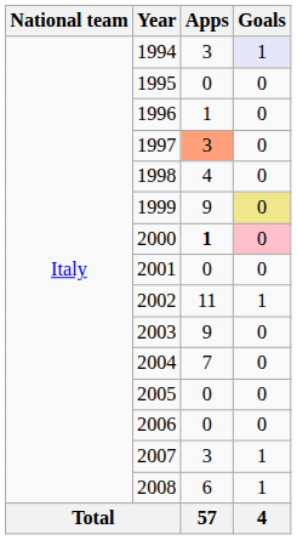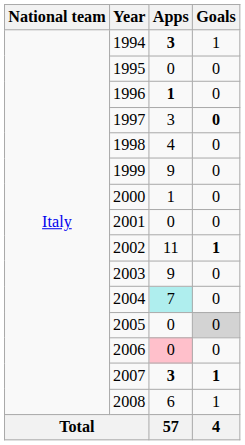1994 | Apps: normal -> bold
1994 | Goals: lavender background -> no background
1996 | Apps: normal -> bold
1997 | Apps: lightsalmon background -> no background
1997 | Goals: normal -> bold
1999 | Goals: khaki background -> no background
2000 | Apps: bold -> normal
2000 | Goals: pink background -> no background
2002 | Goals: normal -> bold
2004 | Apps: no background -> paleturquoise background
2005 | Goals: no background -> lightgrey background
2006 | Apps: no background -> pink background
2007 | Apps: normal -> bold
2007 | Goals: normal -> bold
